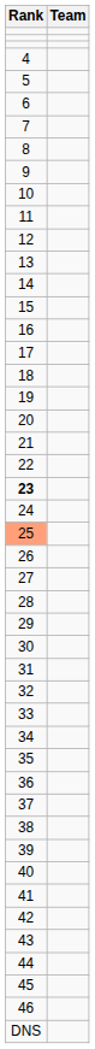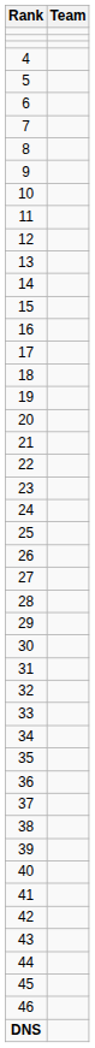row 24 | Rank: bold -> normal
row 26 | Rank: lightsalmon background -> no background
row 48 | Rank: normal -> bold
